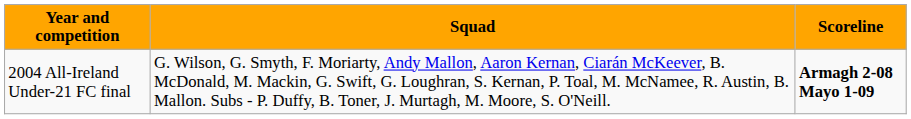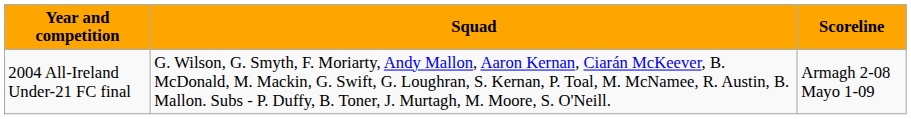row 2 | Scoreline: bold -> normal
